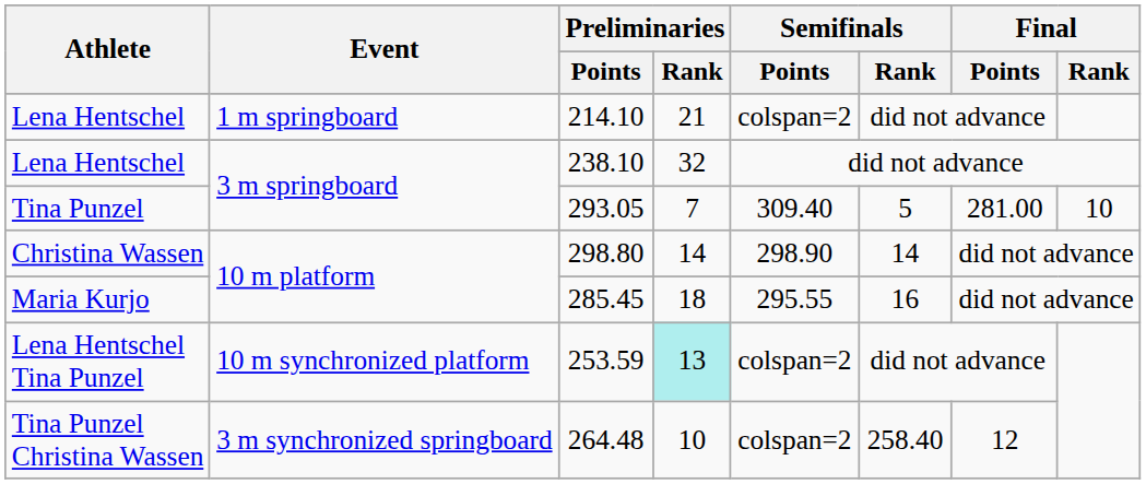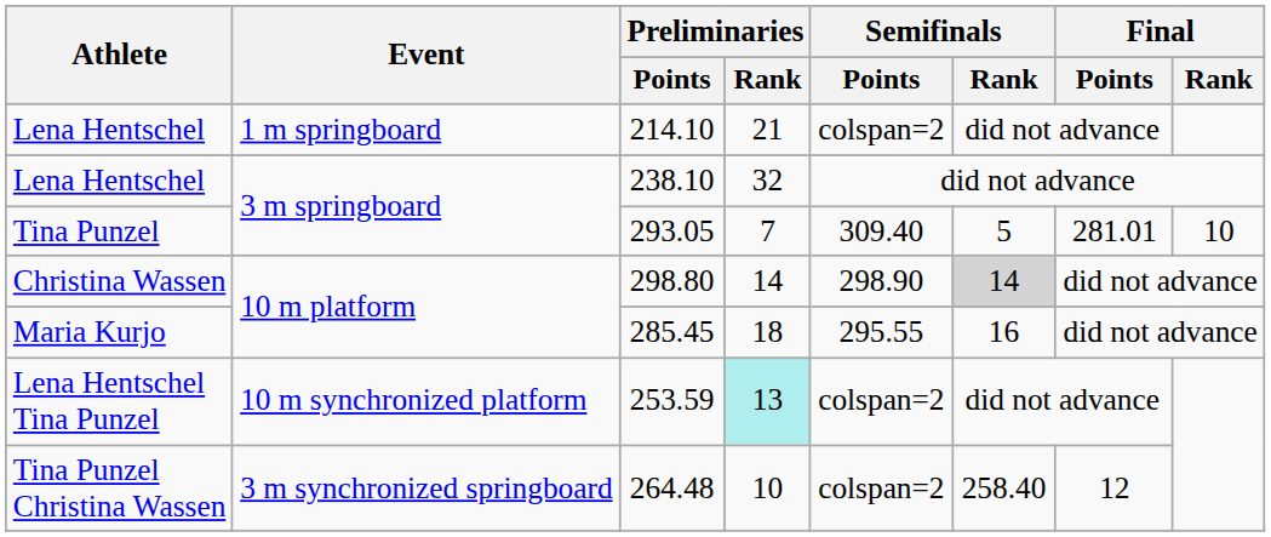293.05 | Final / Points: 281.00 -> 281.01
298.80 | Semifinals / Rank: no background -> lightgrey background
